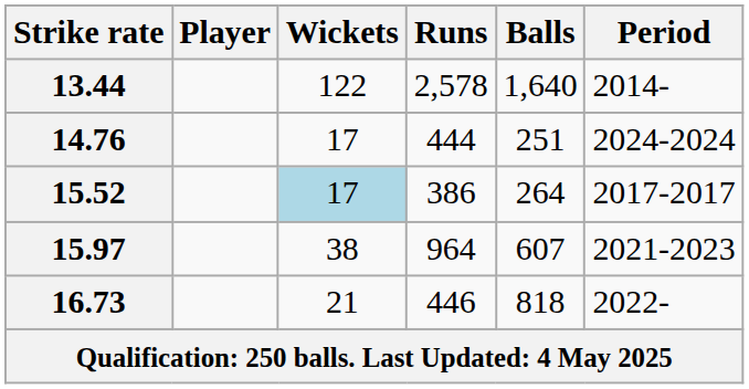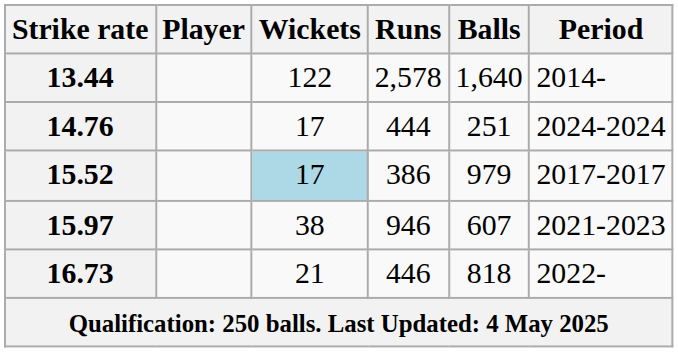15.52 | Balls: 264 -> 979
15.97 | Runs: 964 -> 946
